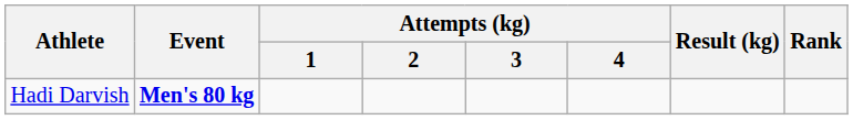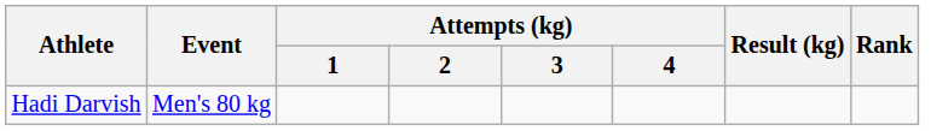Hadi Darvish | Event: bold -> normal
